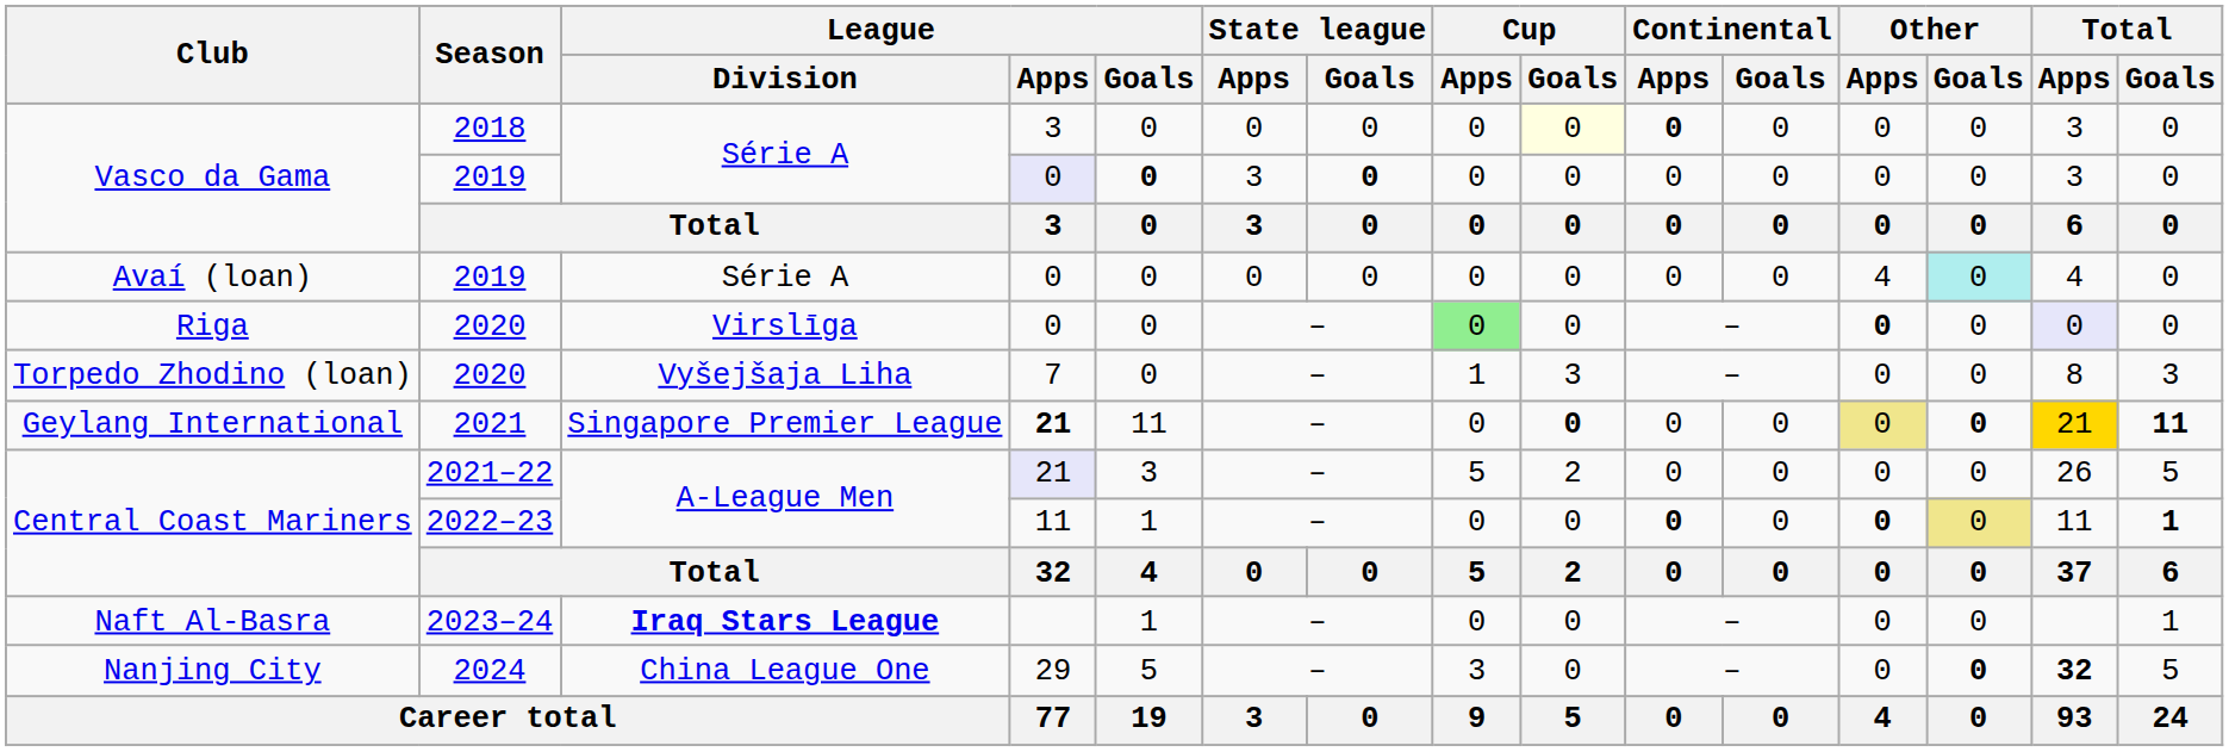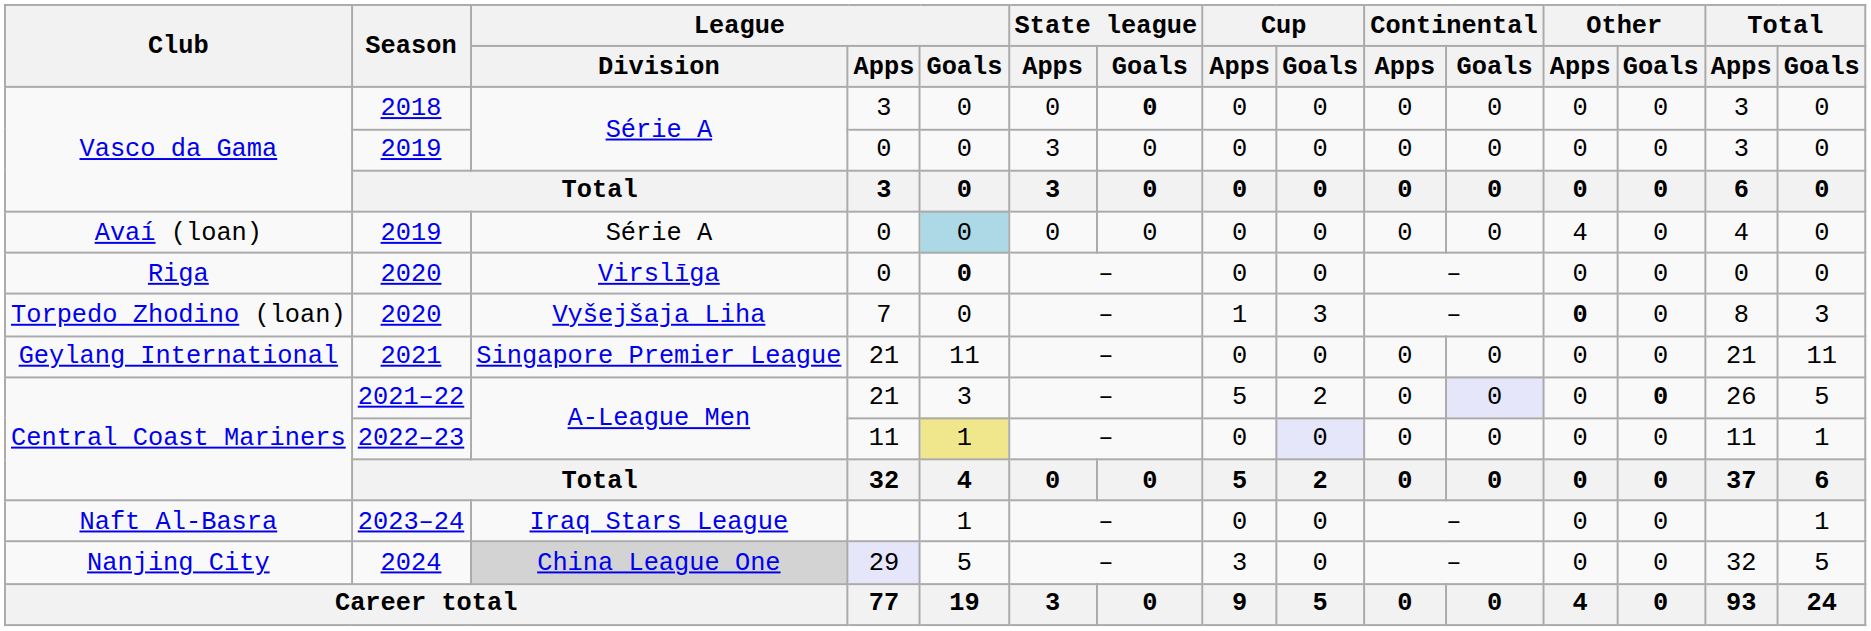Vasco da Gama / 2018 | State league / Goals: normal -> bold
Vasco da Gama / 2018 | Cup / Goals: lightyellow background -> no background
Vasco da Gama / 2018 | Continental / Apps: bold -> normal
Vasco da Gama / 2019 | League / Apps: lavender background -> no background
Vasco da Gama / 2019 | League / Goals: bold -> normal
Vasco da Gama / 2019 | State league / Goals: bold -> normal
Avaí (loan) | League / Goals: no background -> lightblue background
Avaí (loan) | Other / Goals: paleturquoise background -> no background
Riga | League / Goals: normal -> bold
Riga | Cup / Apps: lightgreen background -> no background
Riga | Other / Apps: bold -> normal
Riga | Total / Apps: lavender background -> no background
Torpedo Zhodino (loan) | Other / Apps: normal -> bold
Geylang International | League / Apps: bold -> normal
Geylang International | Cup / Goals: bold -> normal
Geylang International | Other / Apps: khaki background -> no background
Geylang International | Other / Goals: bold -> normal
Geylang International | Total / Apps: gold background -> no background
Geylang International | Total / Goals: bold -> normal
Central Coast Mariners / 2021–22 | League / Apps: lavender background -> no background
Central Coast Mariners / 2021–22 | Continental / Goals: no background -> lavender background
Central Coast Mariners / 2021–22 | Other / Goals: normal -> bold
Central Coast Mariners / 2022–23 | League / Goals: no background -> khaki background
Central Coast Mariners / 2022–23 | Cup / Goals: no background -> lavender background
Central Coast Mariners / 2022–23 | Continental / Apps: bold -> normal
Central Coast Mariners / 2022–23 | Other / Apps: bold -> normal
Central Coast Mariners / 2022–23 | Other / Goals: khaki background -> no background
Central Coast Mariners / 2022–23 | Total / Goals: bold -> normal
Naft Al-Basra | League / Division: bold -> normal
Nanjing City | League / Division: no background -> lightgrey background
Nanjing City | League / Apps: no background -> lavender background
Nanjing City | Other / Goals: bold -> normal
Nanjing City | Total / Apps: bold -> normal
